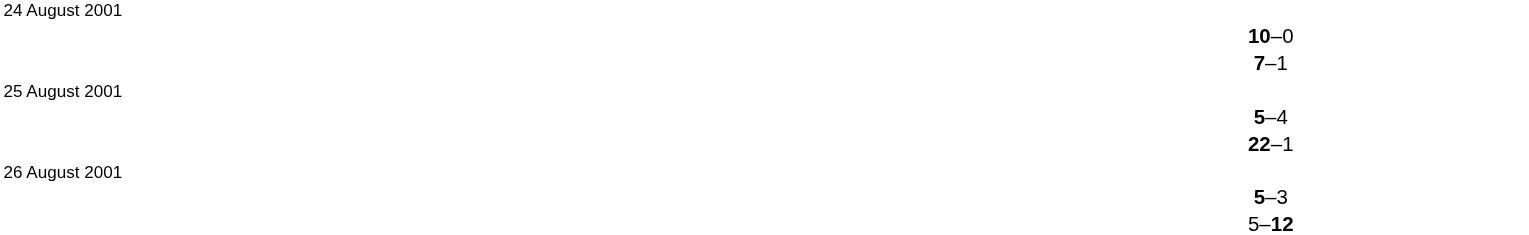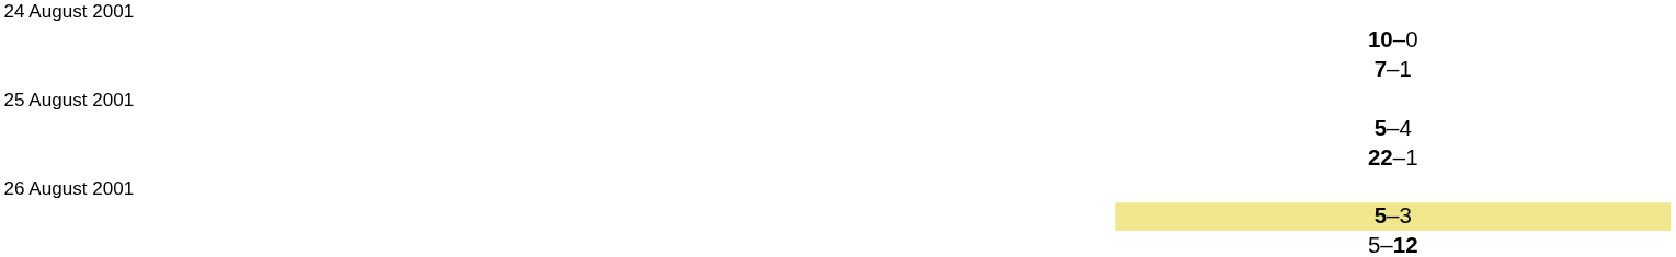5–3 | column 2: no background -> khaki background
